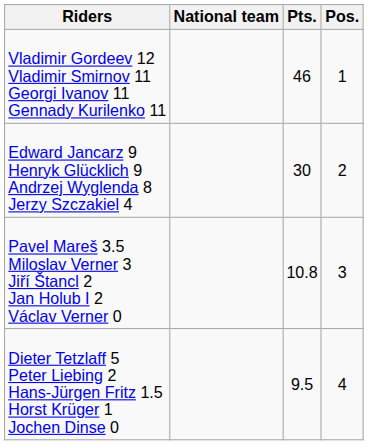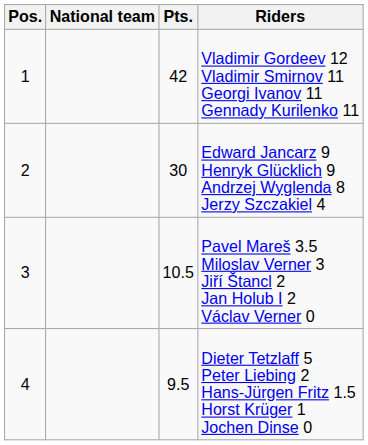columns swapped: Pos. <-> Riders
row 2 | Pts.: 46 -> 42
row 4 | Pts.: 10.8 -> 10.5
